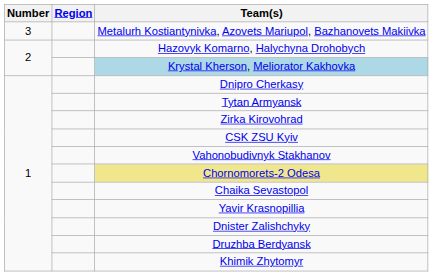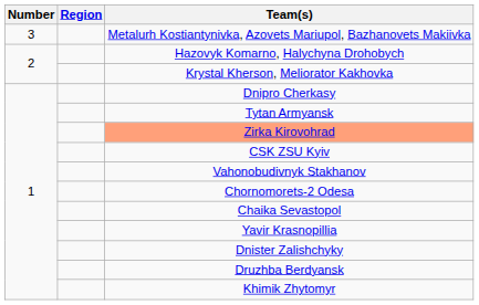Krystal Kherson, Meliorator Kakhovka | Team(s): lightblue background -> no background
Zirka Kirovohrad | Team(s): no background -> lightsalmon background
Chornomorets-2 Odesa | Team(s): khaki background -> no background
